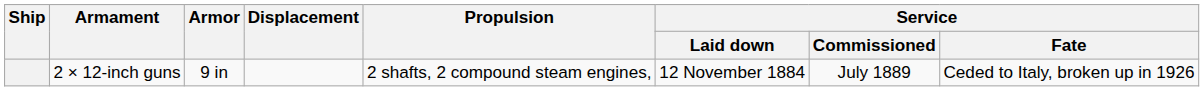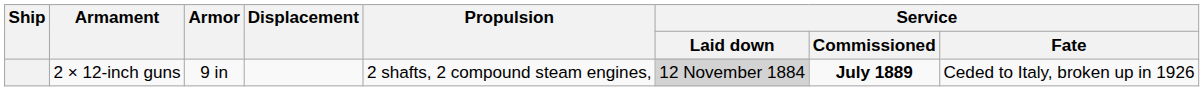2 × 12-inch guns | Service / Laid down: no background -> lightgrey background
2 × 12-inch guns | Service / Commissioned: normal -> bold
